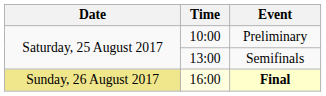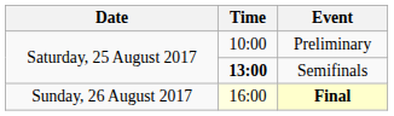Semifinals | Time: normal -> bold
Final | Date: khaki background -> no background
